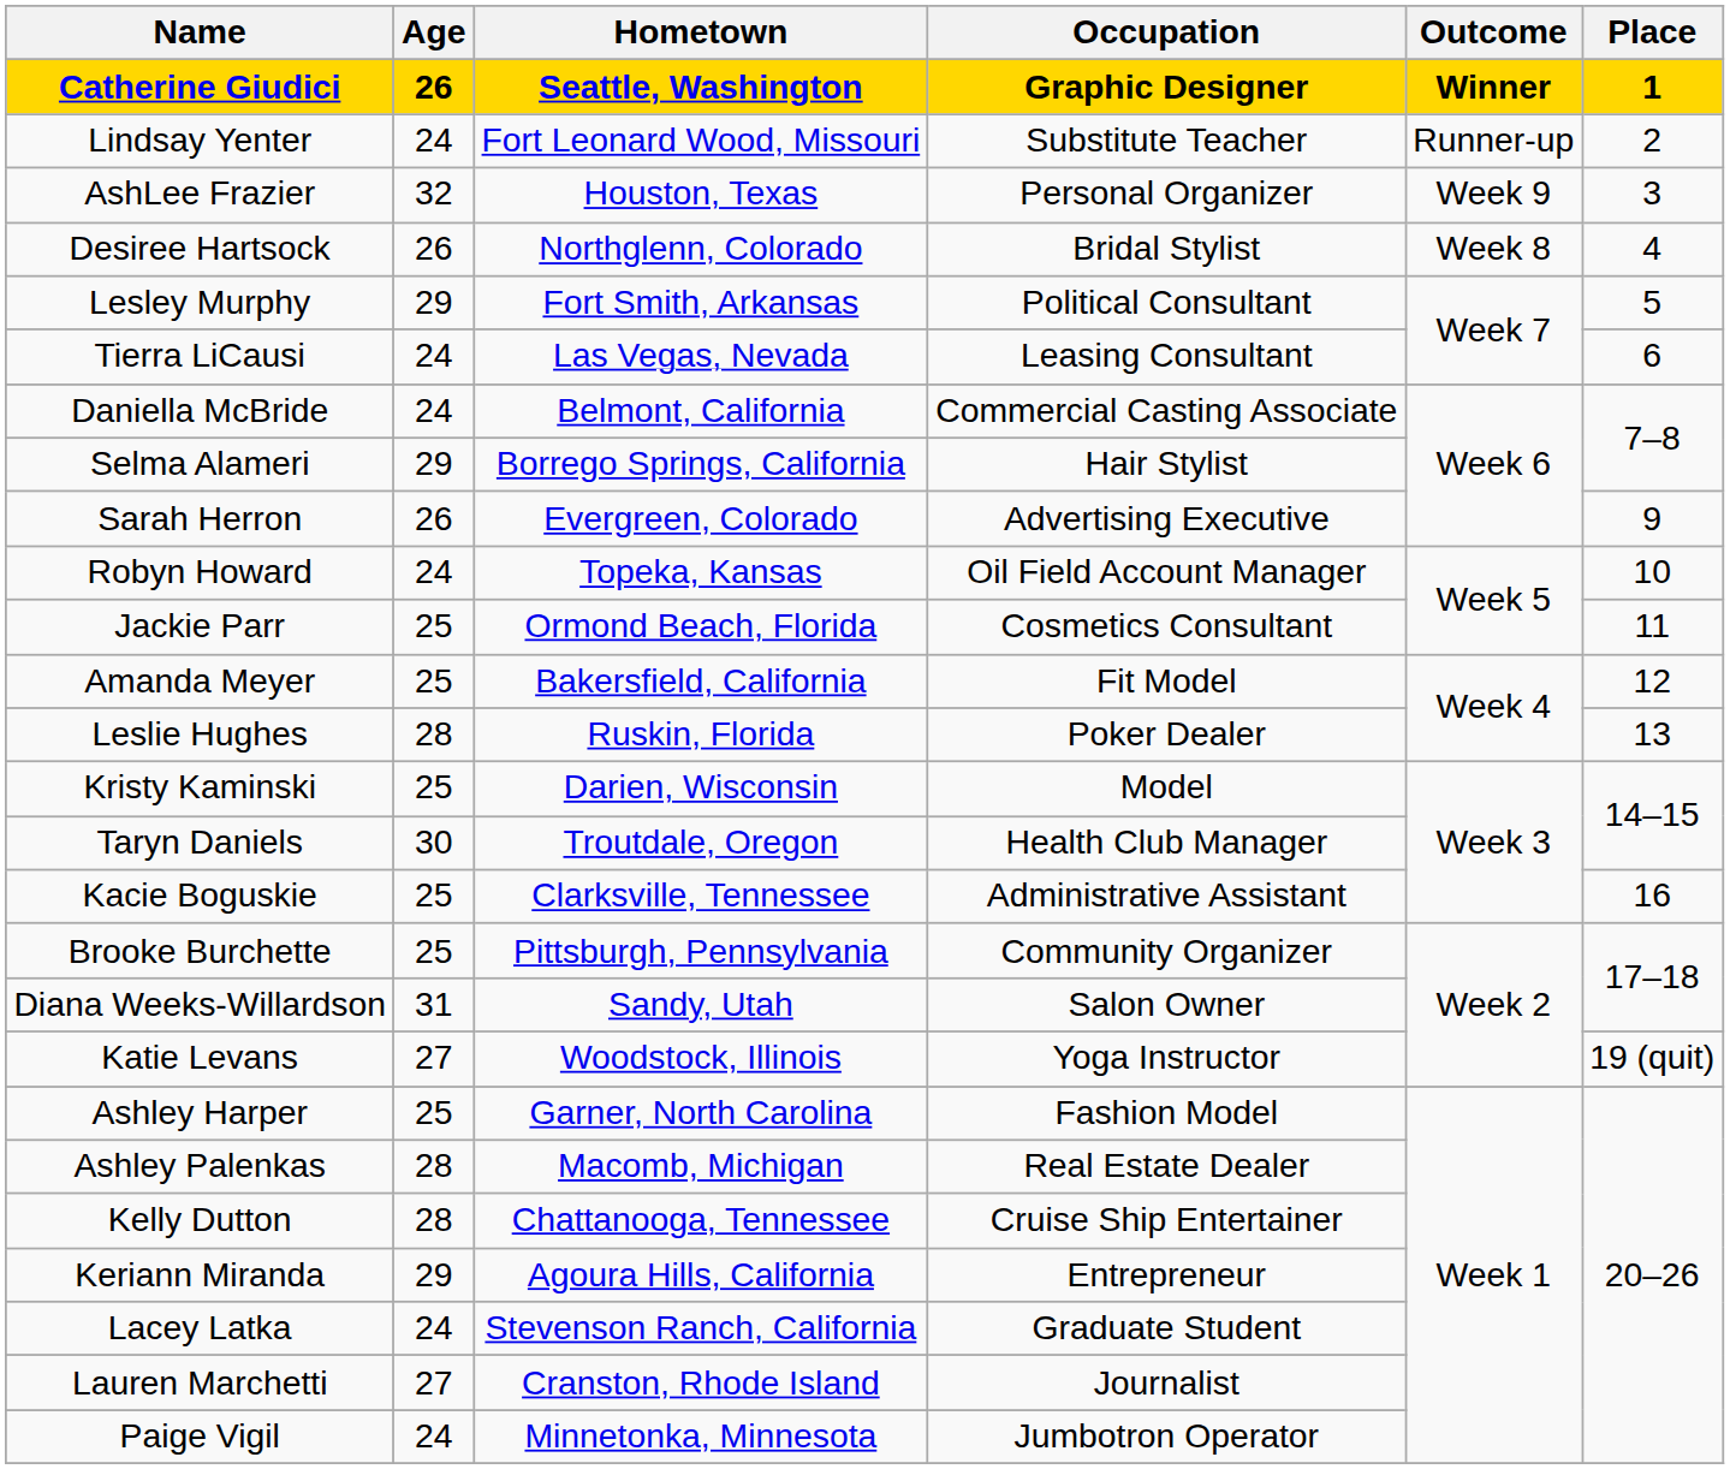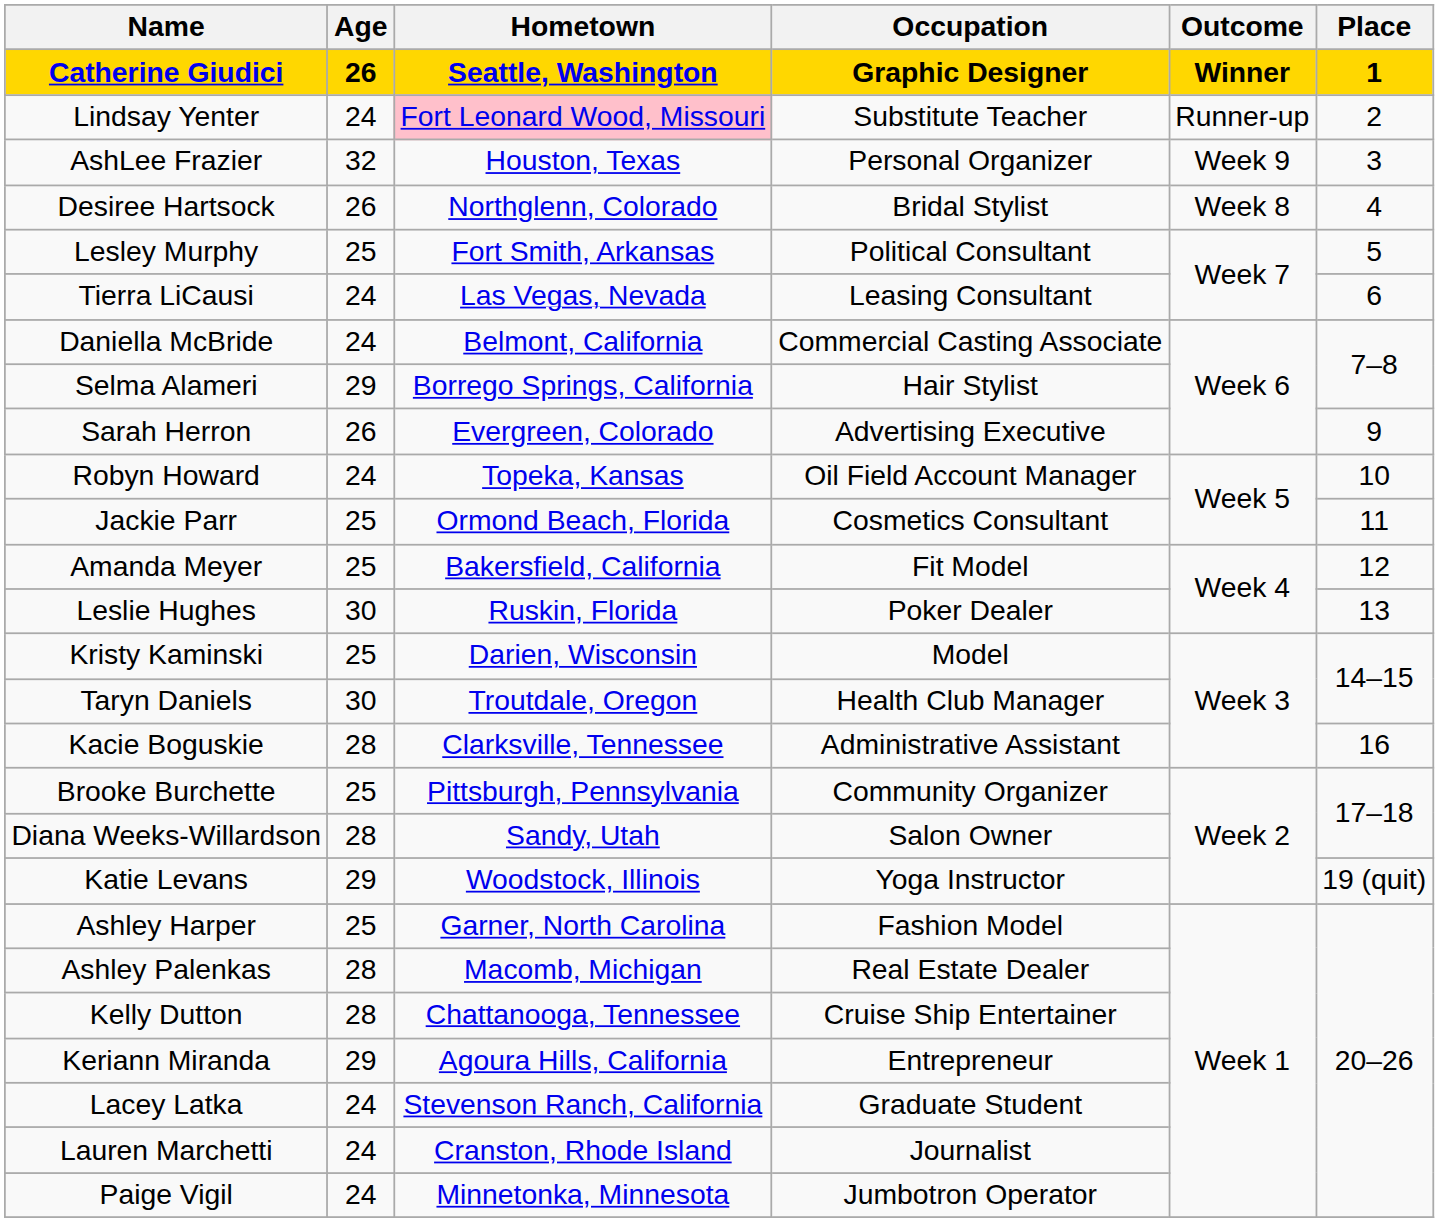Lindsay Yenter | Hometown: no background -> pink background
Lesley Murphy | Age: 29 -> 25
Leslie Hughes | Age: 28 -> 30
Kacie Boguskie | Age: 25 -> 28
Diana Weeks-Willardson | Age: 31 -> 28
Katie Levans | Age: 27 -> 29
Lauren Marchetti | Age: 27 -> 24
